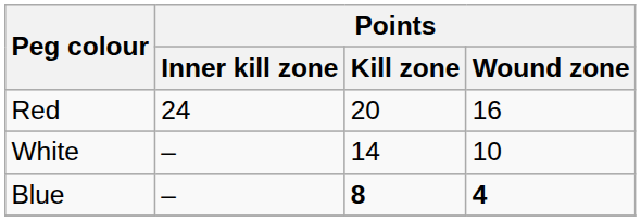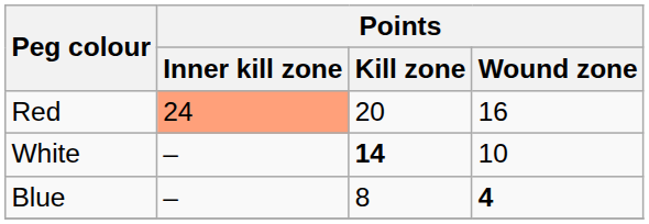Red | Points / Inner kill zone: no background -> lightsalmon background
White | Points / Kill zone: normal -> bold
Blue | Points / Kill zone: bold -> normal
